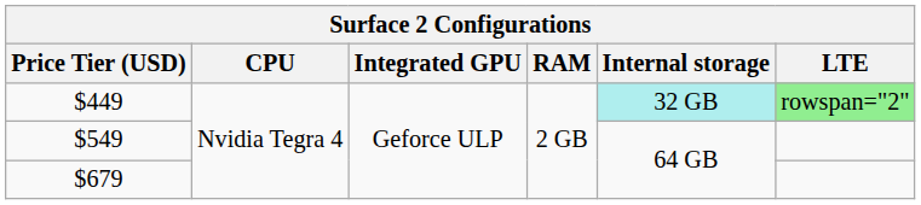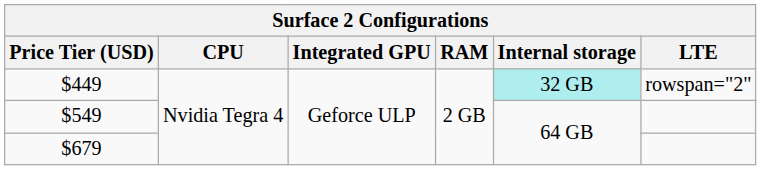$449 | LTE: lightgreen background -> no background
